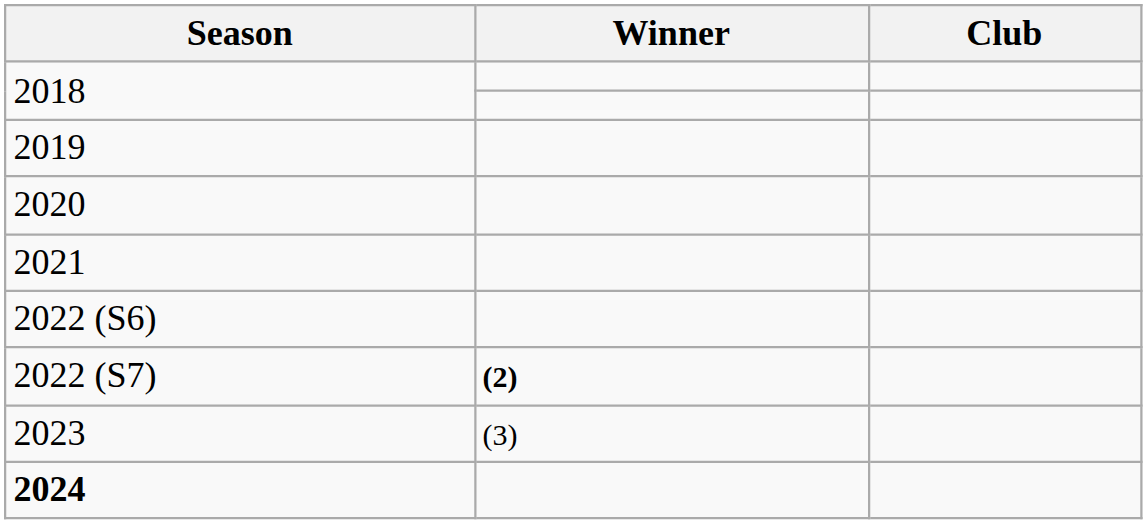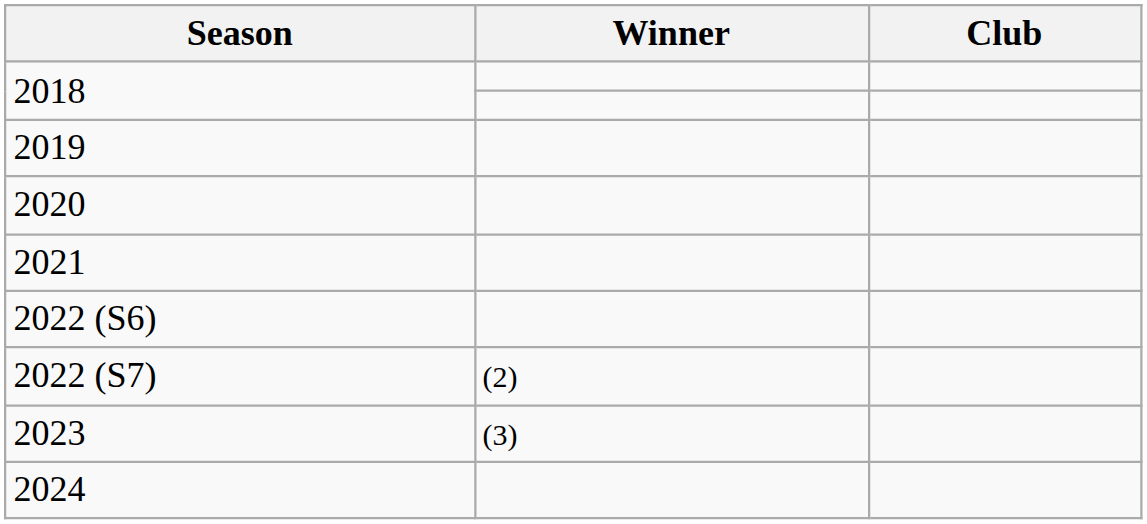2022 (S7) | Winner: bold -> normal
2024 | Season: bold -> normal
